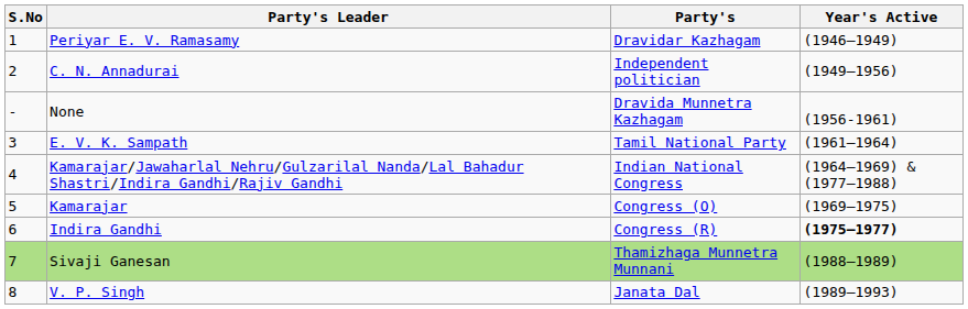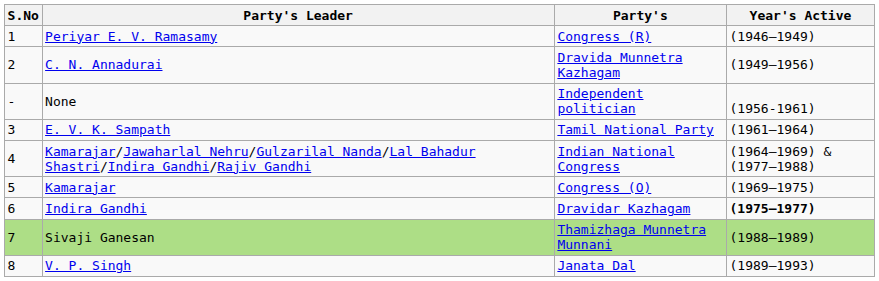Periyar E. V. Ramasamy | Party's: Dravidar Kazhagam -> Congress (R)
C. N. Annadurai | Party's: Independent politician -> Dravida Munnetra Kazhagam
None | Party's: Dravida Munnetra Kazhagam -> Independent politician
Indira Gandhi | Party's: Congress (R) -> Dravidar Kazhagam
